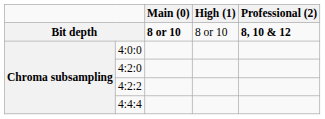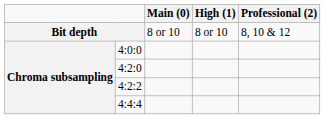Bit depth | Main (0): bold -> normal
Bit depth | Professional (2): bold -> normal
